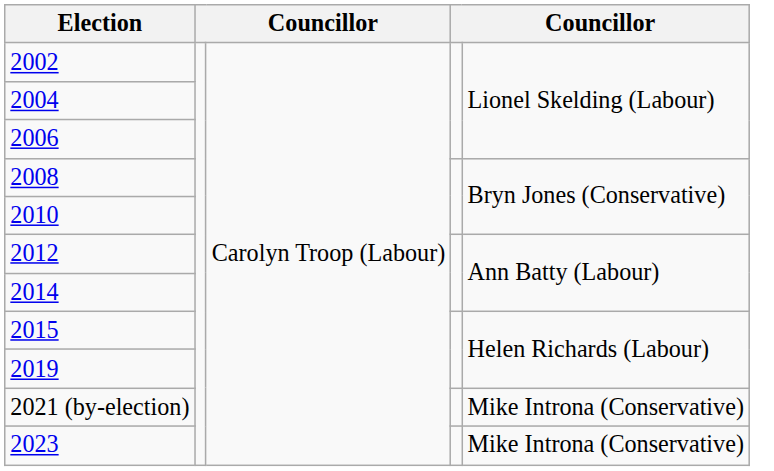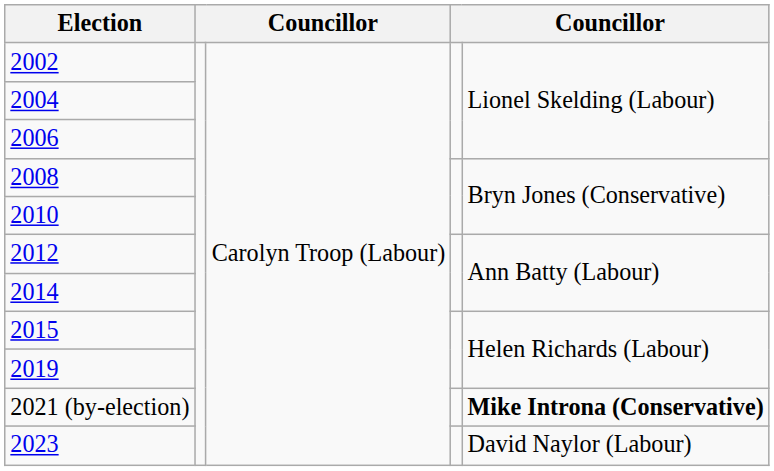2021 (by-election) | column 5: normal -> bold
2023 | column 5: Mike Introna (Conservative) -> David Naylor (Labour)
